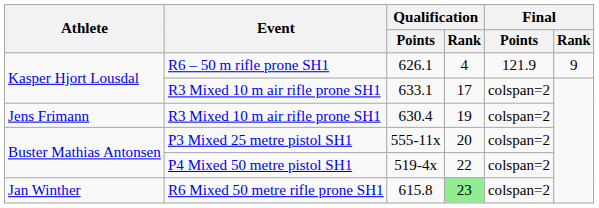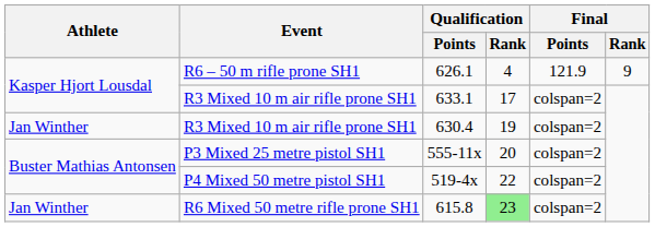630.4 | Athlete: Jens Frimann -> Jan Winther
